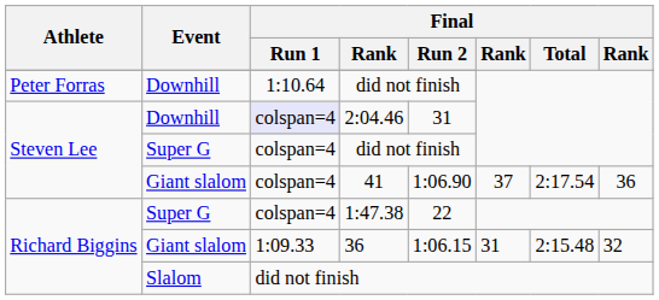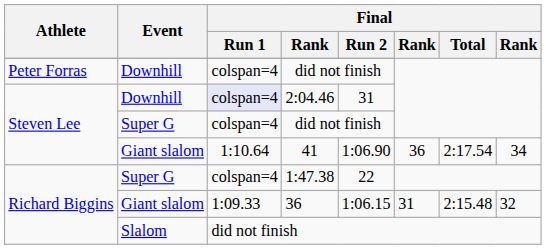Downhill / did not finish | Final / Run 1: 1:10.64 -> colspan=4
41 | Final / Run 1: colspan=4 -> 1:10.64
41 | column 6: 37 -> 36
41 | column 8: 36 -> 34
